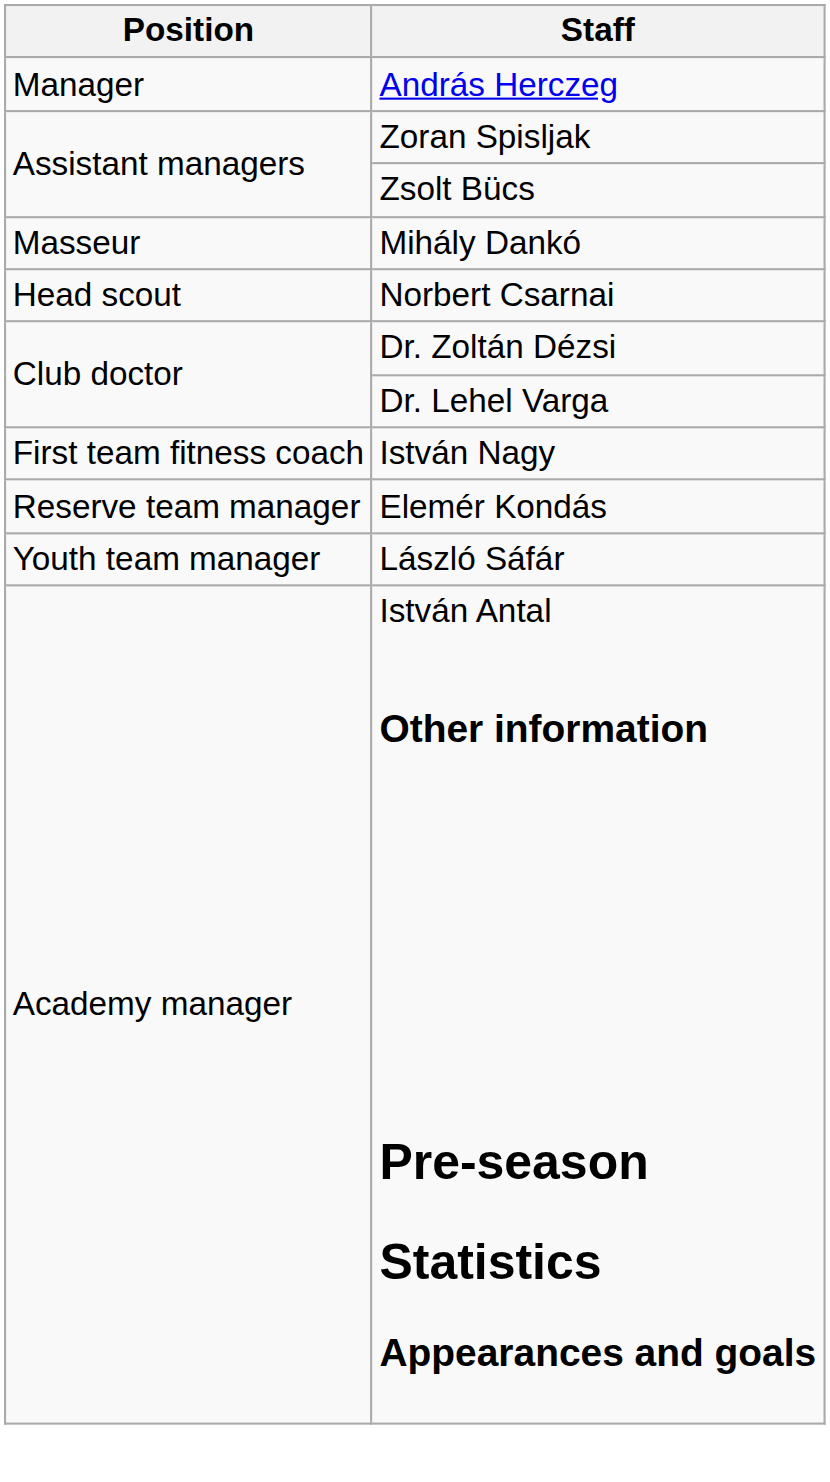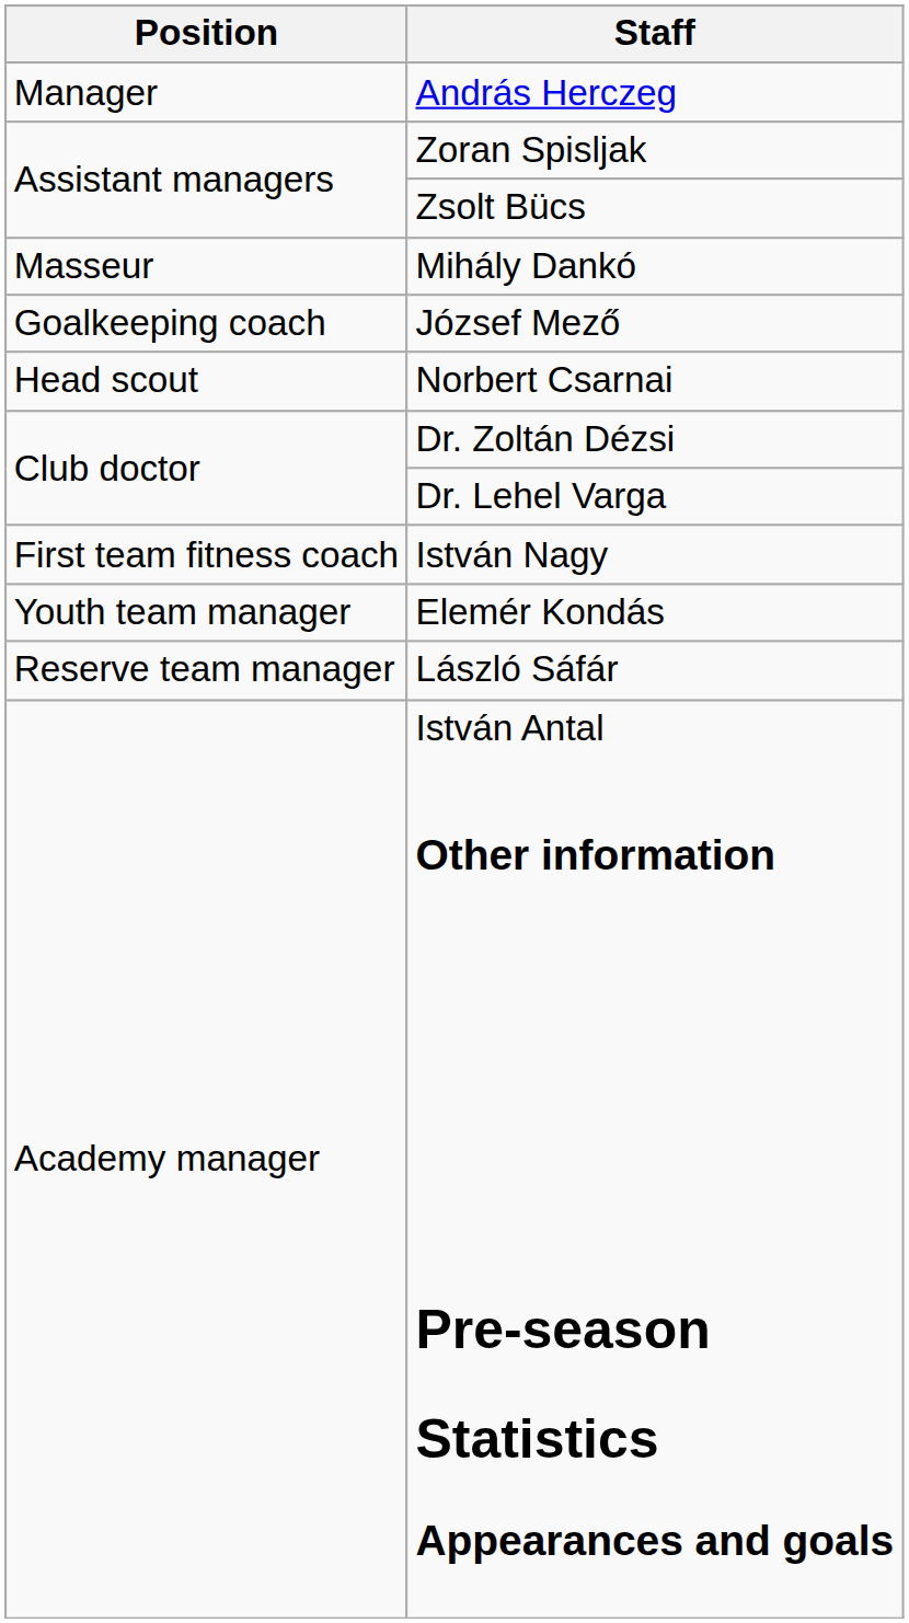+ row: Goalkeeping coach | József Mező
Elemér Kondás | Position: Reserve team manager -> Youth team manager
László Sáfár | Position: Youth team manager -> Reserve team manager
